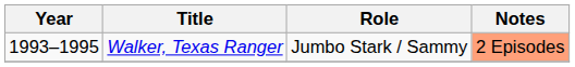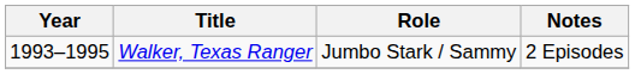Walker, Texas Ranger | Notes: lightsalmon background -> no background
